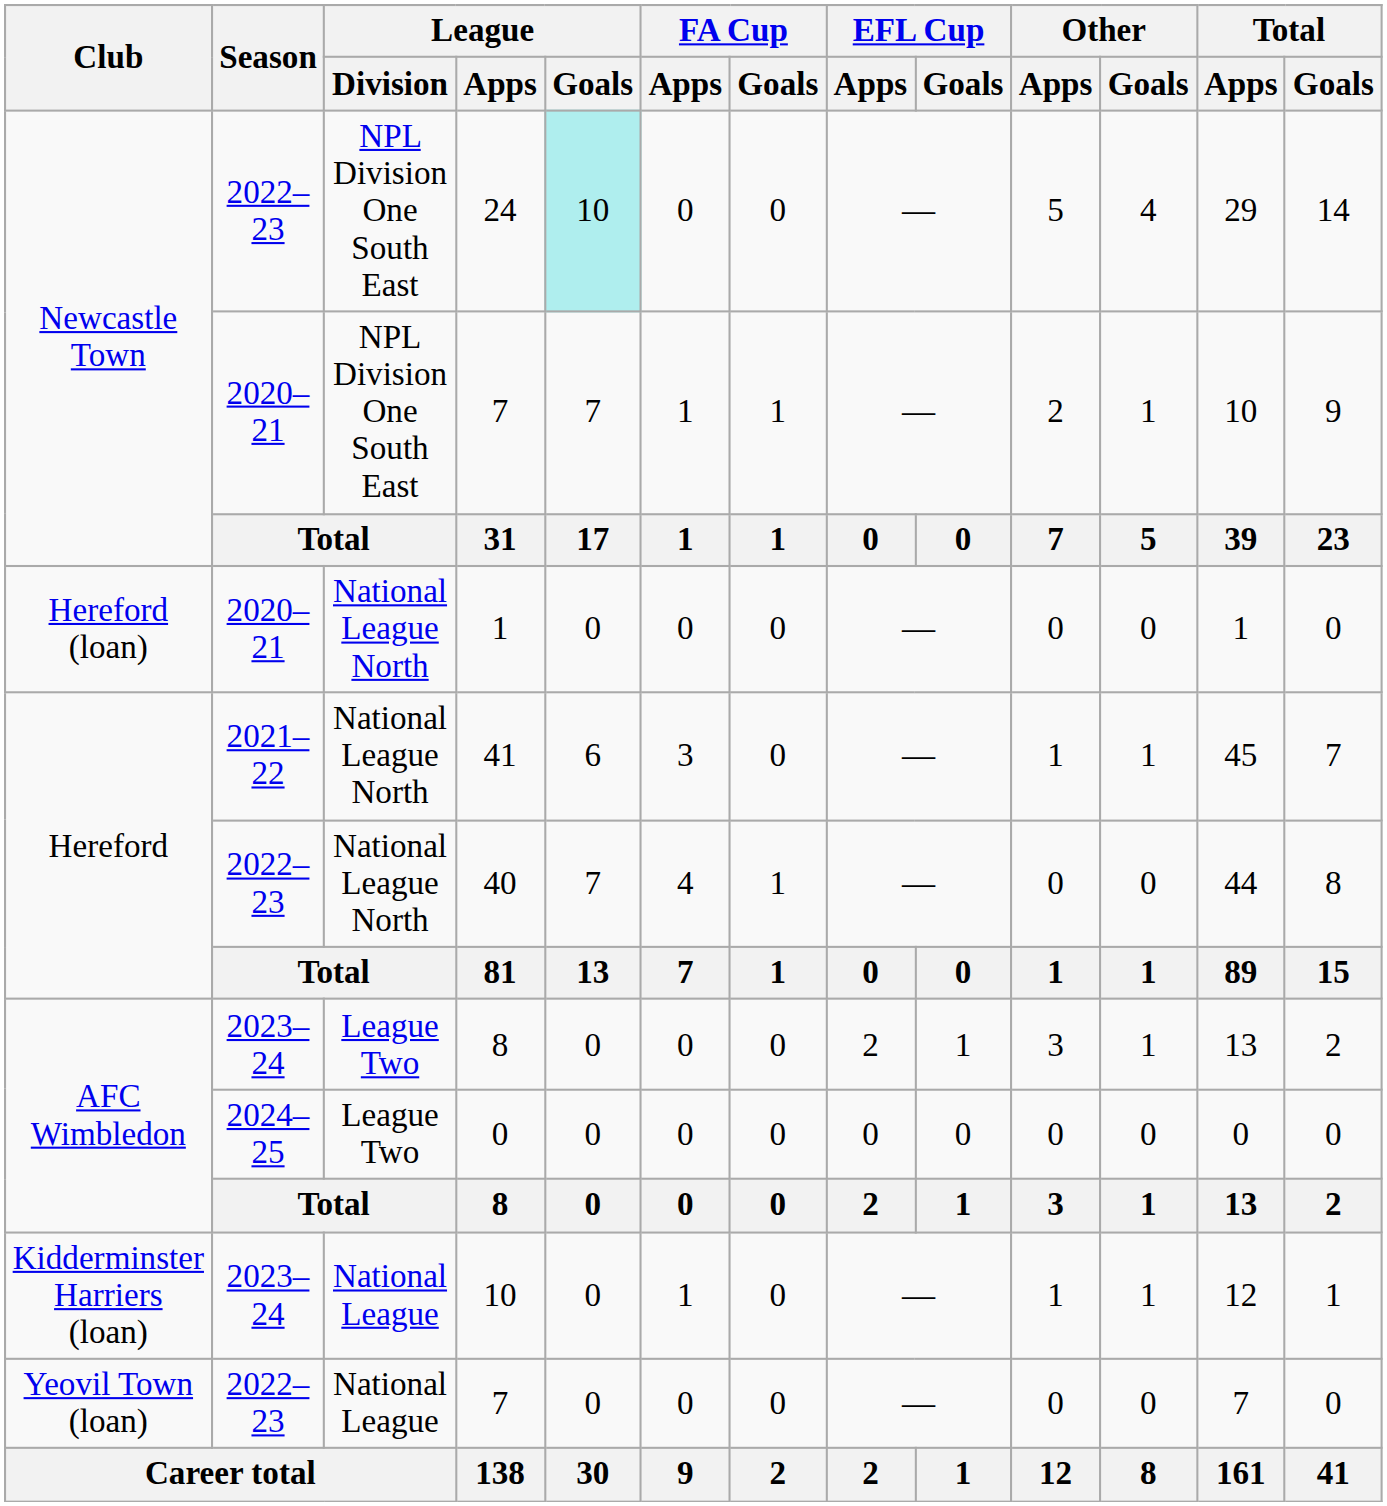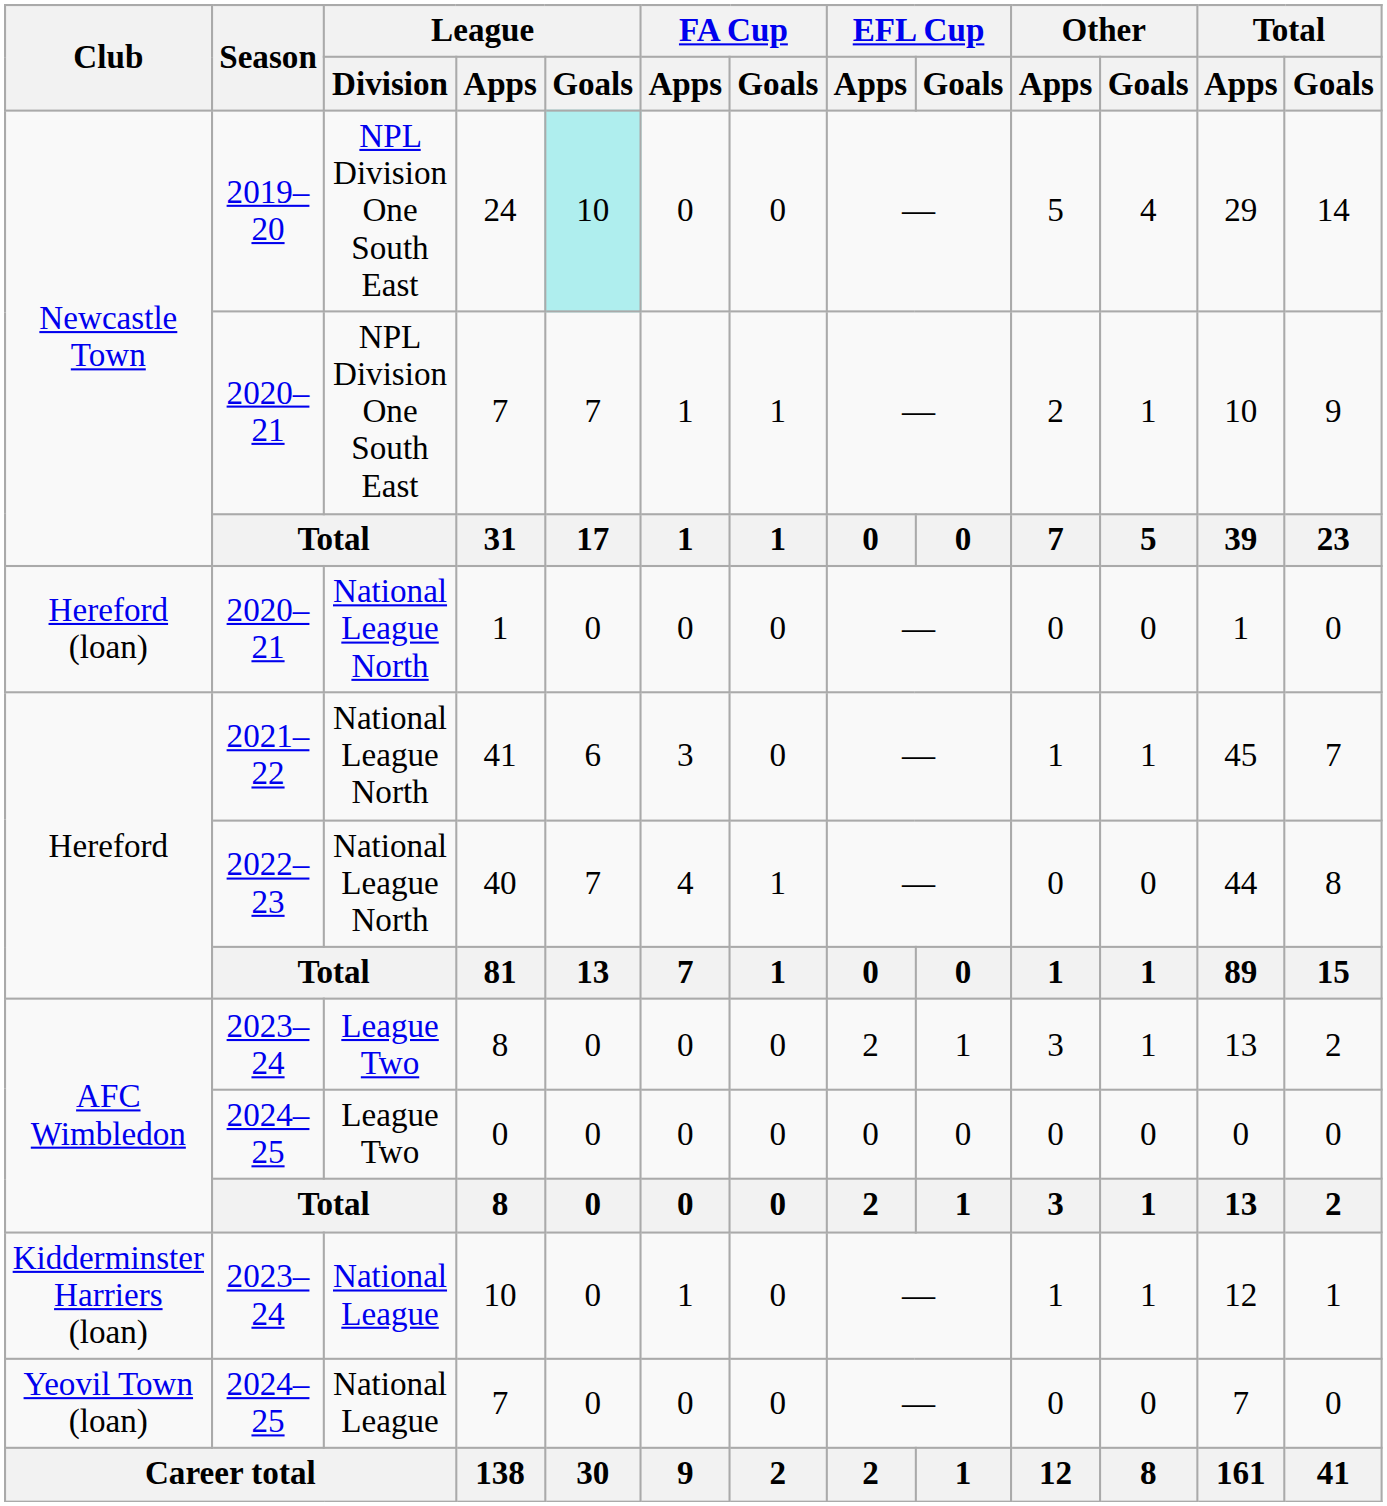24 | Season: 2022–23 -> 2019–20
Yeovil Town (loan) / 7 | Season: 2022–23 -> 2024–25
